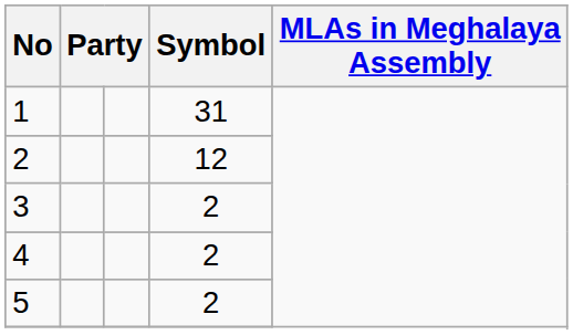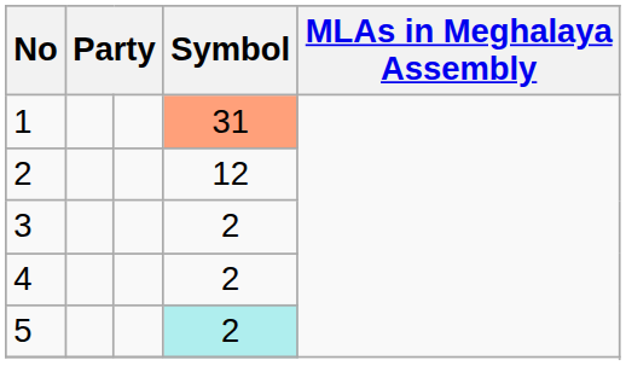1 | Symbol: no background -> lightsalmon background
5 | Symbol: no background -> paleturquoise background
